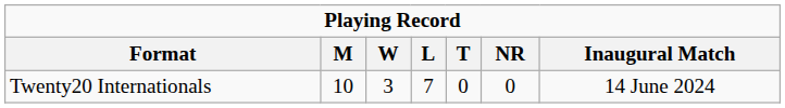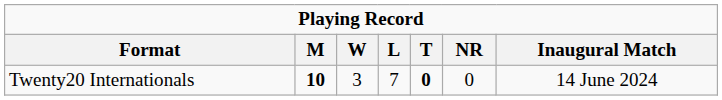Twenty20 Internationals | M: normal -> bold
Twenty20 Internationals | T: normal -> bold
